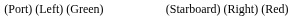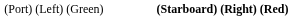(Port) (Left) (Green) | column 2: normal -> bold
